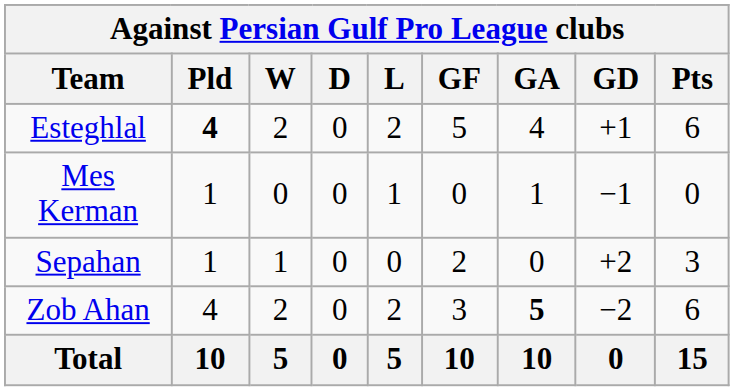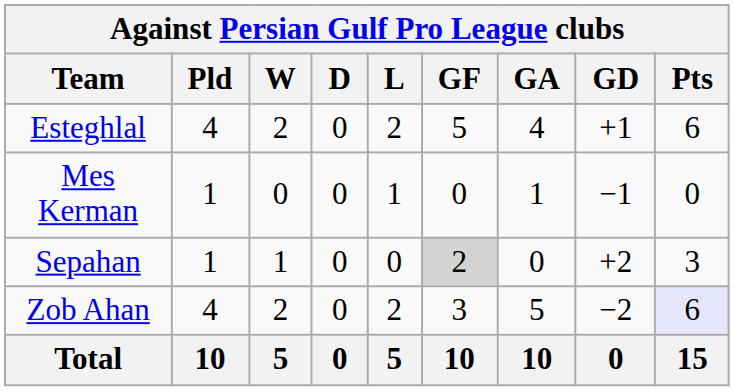Esteghlal | Pld: bold -> normal
Sepahan | GF: no background -> lightgrey background
Zob Ahan | GA: bold -> normal
Zob Ahan | Pts: no background -> lavender background
